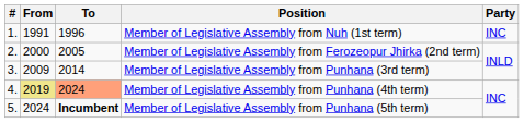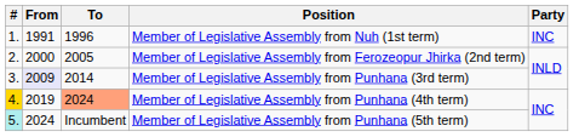Member of Legislative Assembly from Punhana (3rd term) | From: no background -> lavender background
Member of Legislative Assembly from Punhana (4th term) | #: no background -> gold background
Member of Legislative Assembly from Punhana (4th term) | From: khaki background -> no background
Member of Legislative Assembly from Punhana (5th term) | #: no background -> paleturquoise background
Member of Legislative Assembly from Punhana (5th term) | To: bold -> normal
